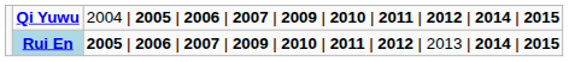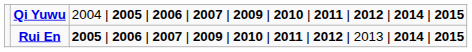Rui En | column 2: lightblue background -> no background
